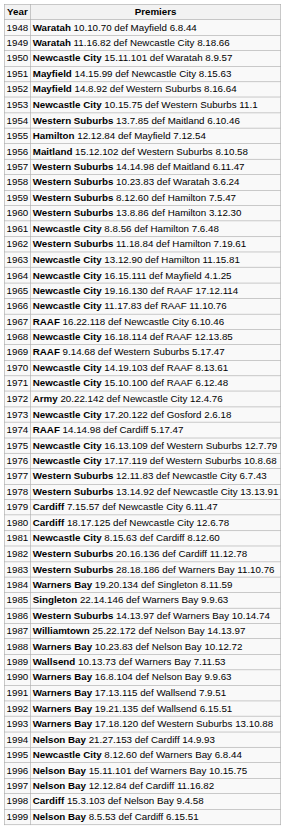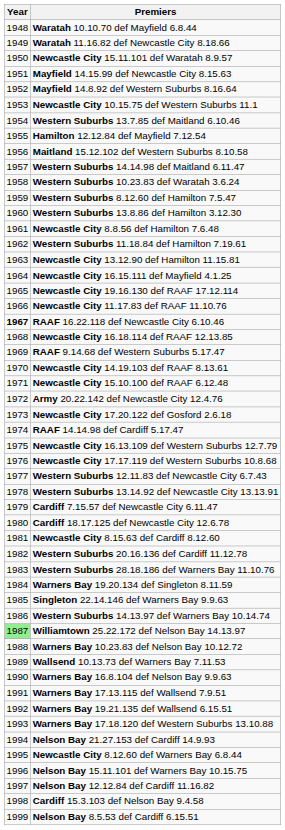RAAF 16.22.118 def Newcastle City 6.10.46 | Year: normal -> bold
Williamtown 25.22.172 def Nelson Bay 14.13.97 | Year: no background -> lightgreen background
